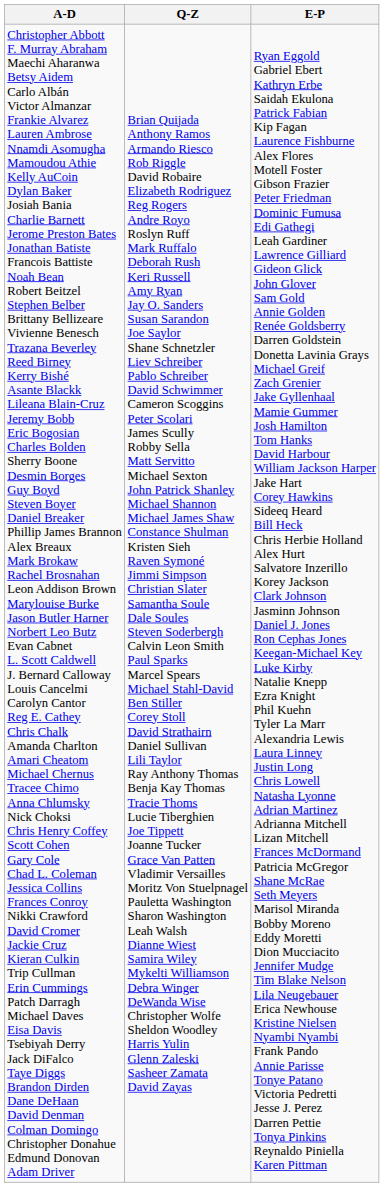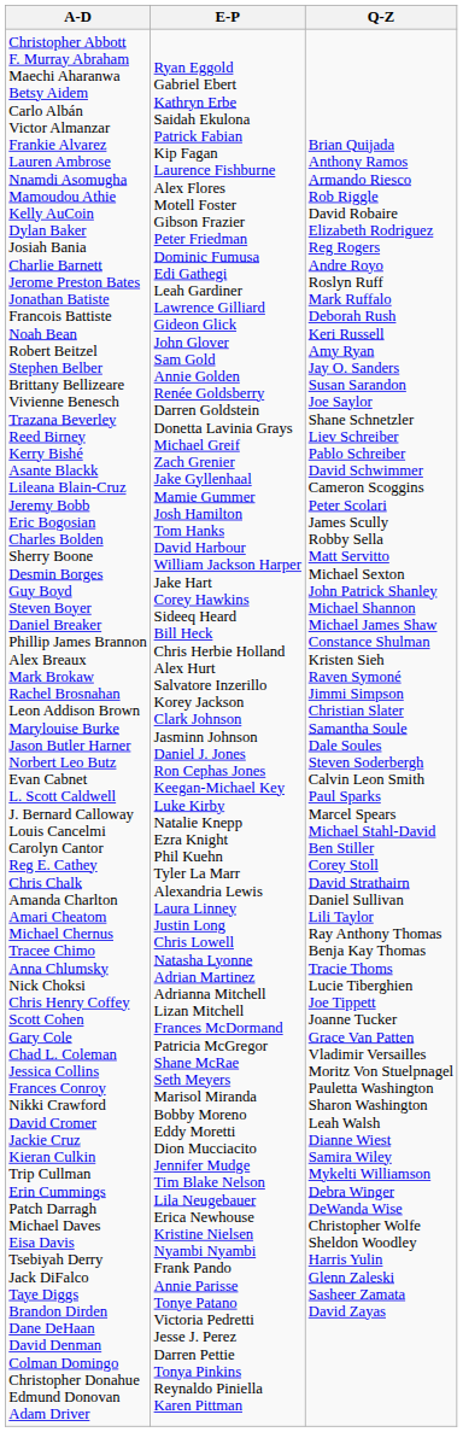columns swapped: E-P <-> Q-Z
